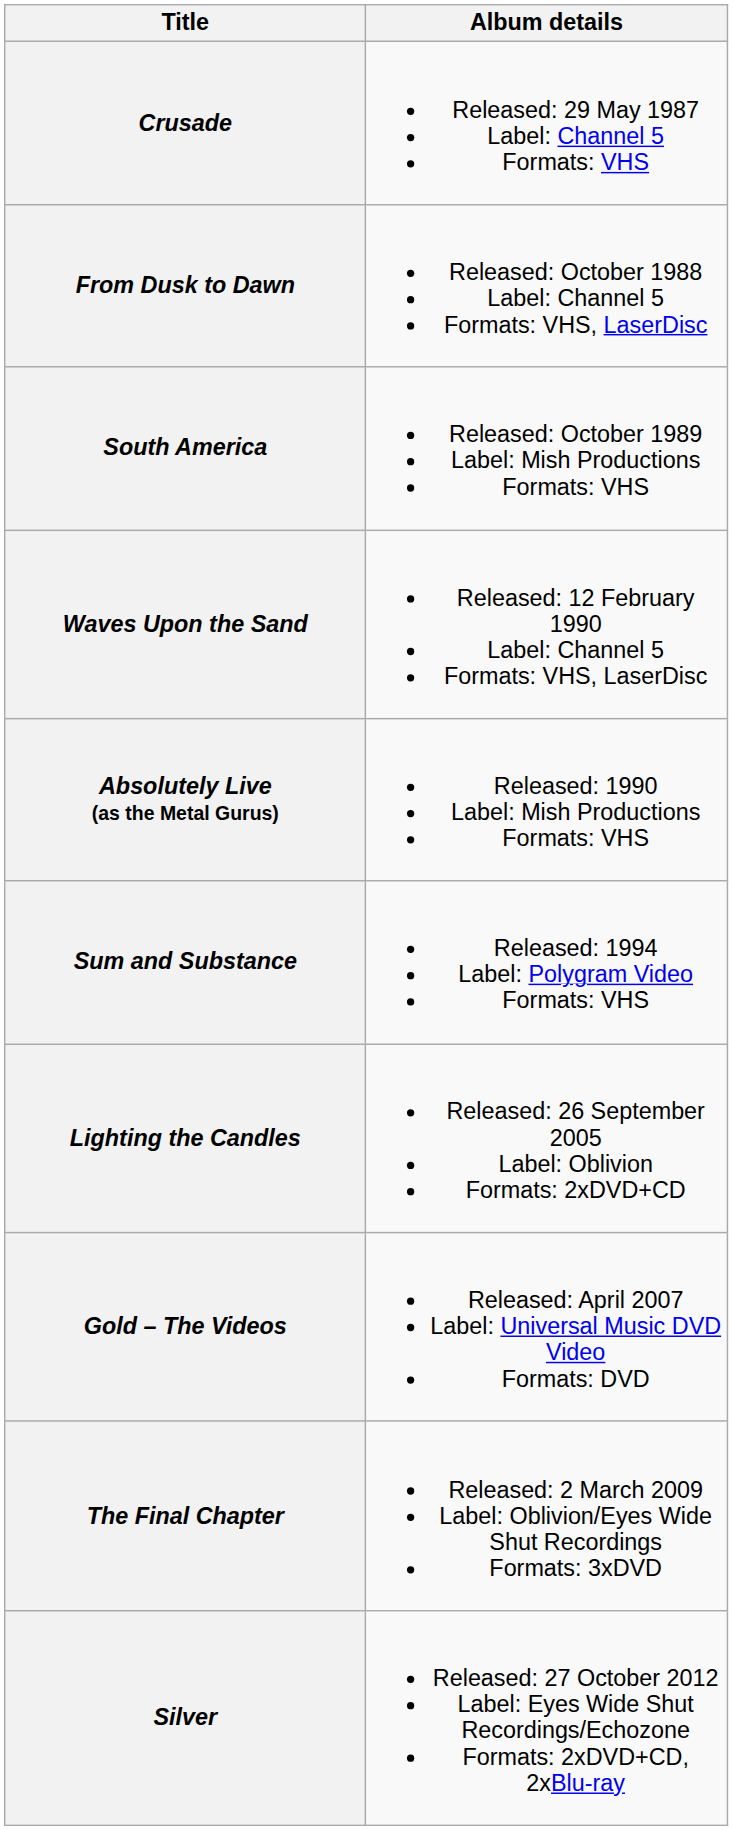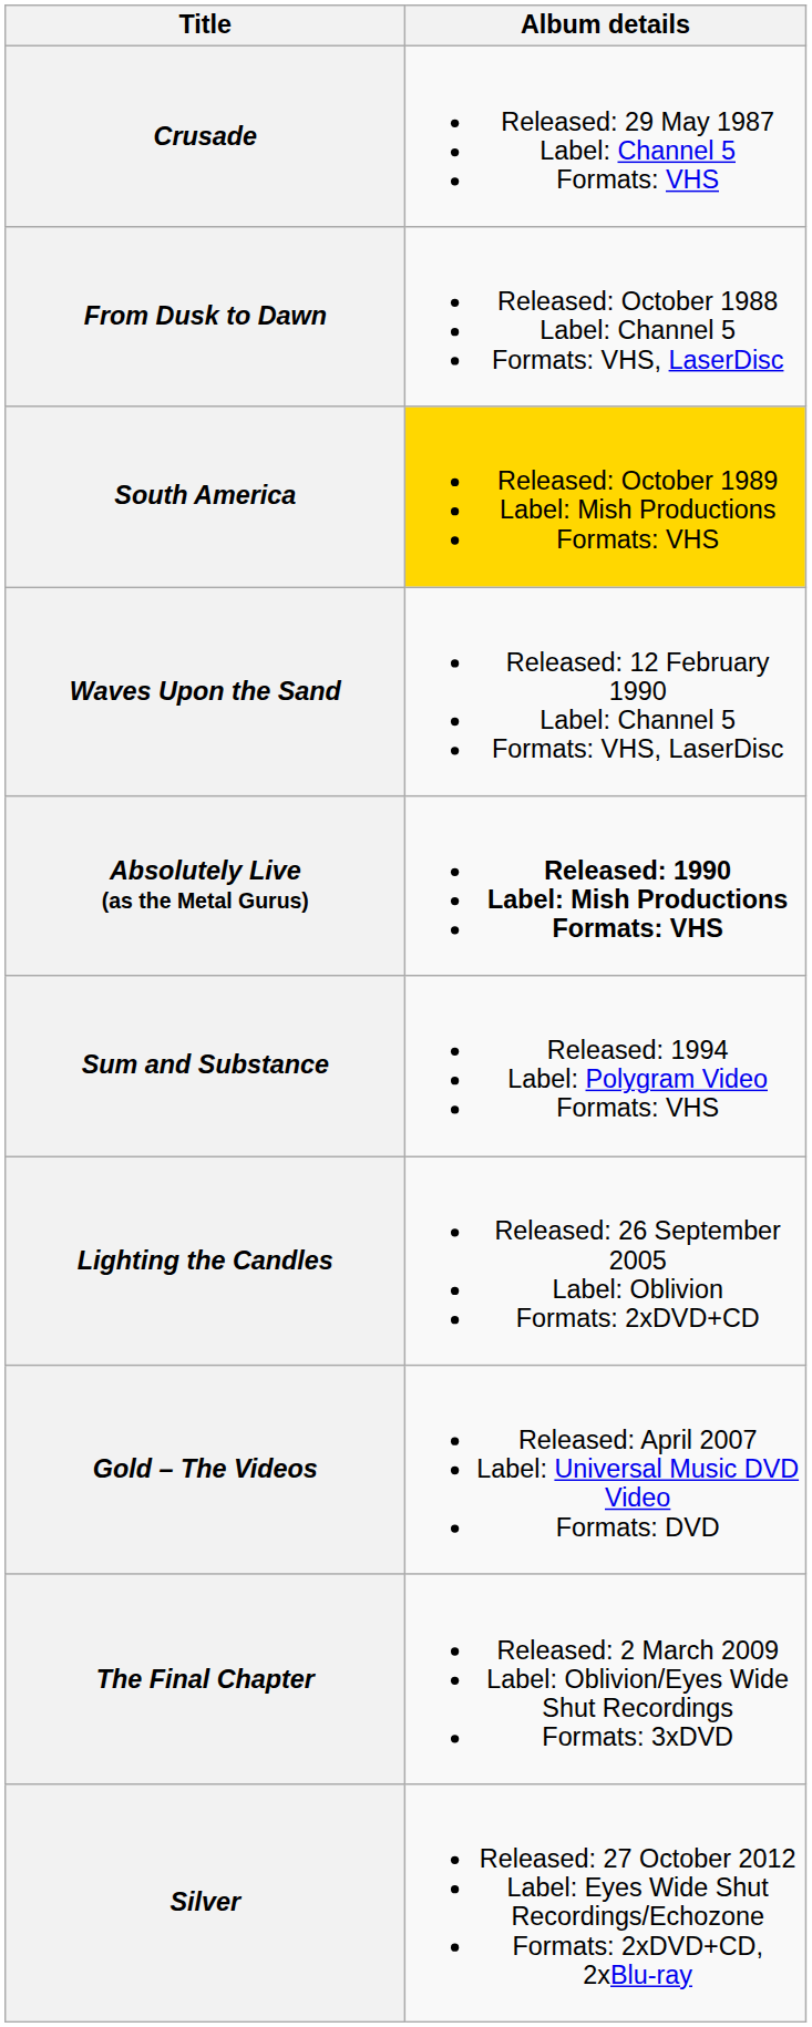South America | Album details: no background -> gold background
Absolutely Live (as the Metal Gurus) | Album details: normal -> bold
